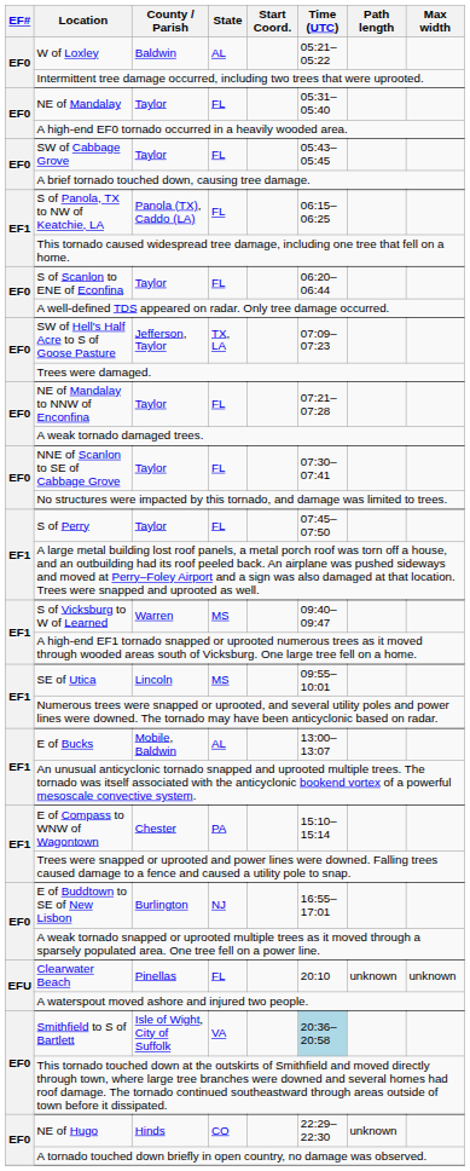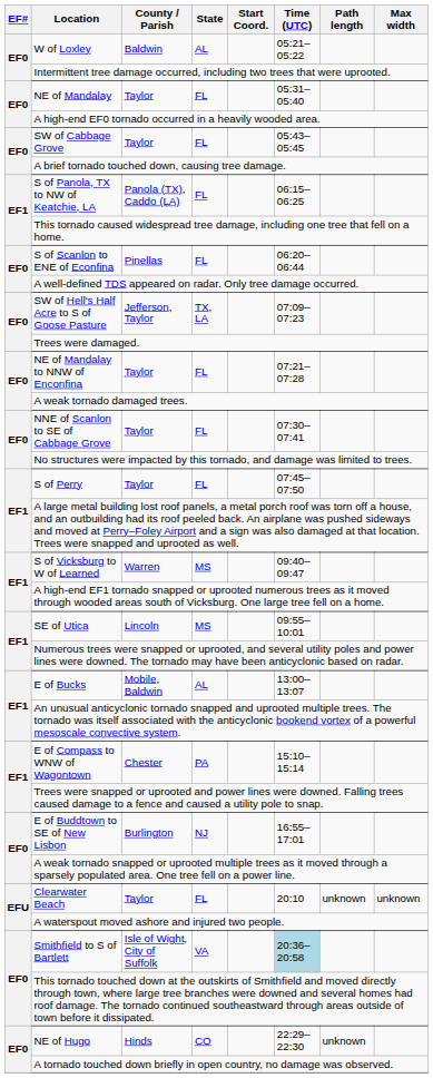S of Scanlon to ENE of Econfina | County / Parish: Taylor -> Pinellas
Clearwater Beach | County / Parish: Pinellas -> Taylor
